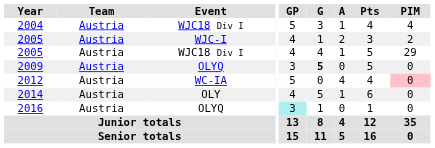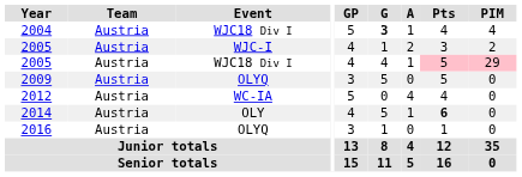2004 | G: normal -> bold
2005 / WJC18 Div I | Pts: no background -> pink background
2005 / WJC18 Div I | PIM: no background -> pink background
2009 | G: bold -> normal
2012 | PIM: pink background -> no background
2014 | Pts: normal -> bold
2016 | GP: paleturquoise background -> no background
